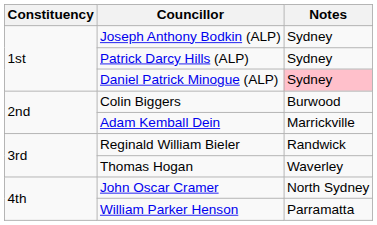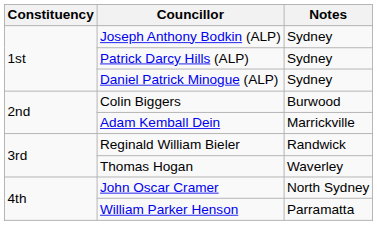Daniel Patrick Minogue (ALP) | Notes: pink background -> no background
